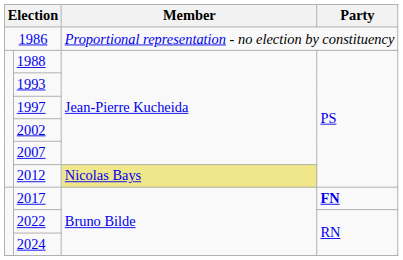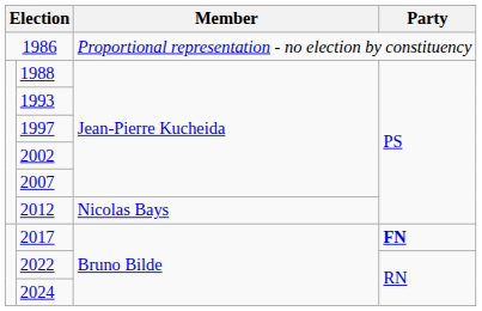2012 | Member: khaki background -> no background
